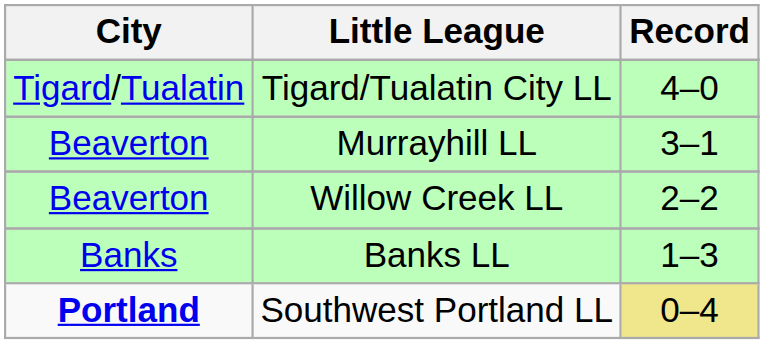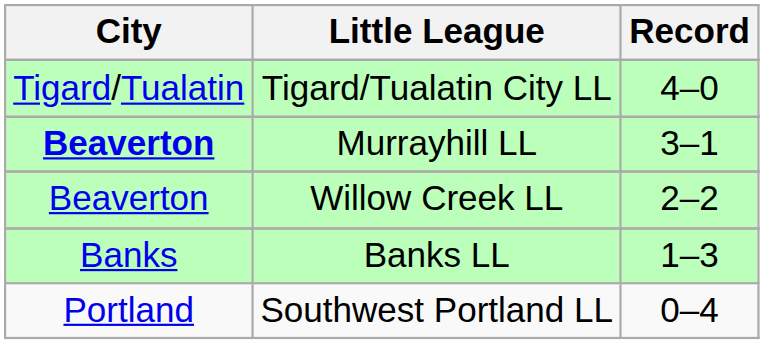Murrayhill LL | City: normal -> bold
Southwest Portland LL | City: bold -> normal
Southwest Portland LL | Record: khaki background -> no background
